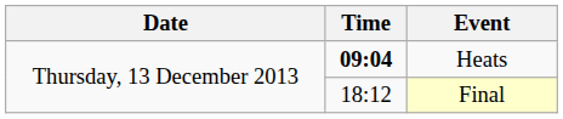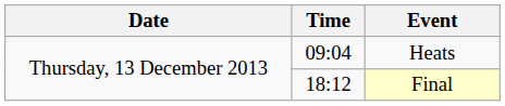Heats | Time: bold -> normal
